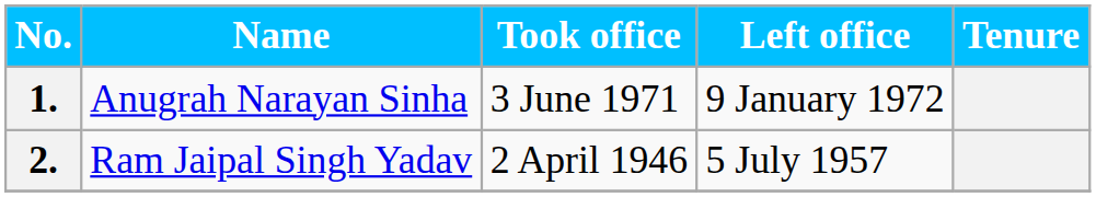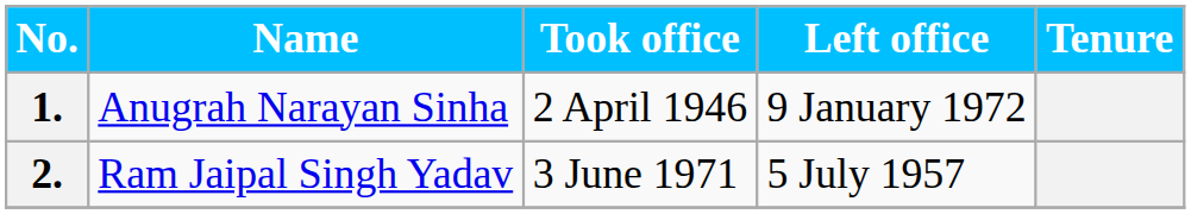1. | Took office: 3 June 1971 -> 2 April 1946
2. | Took office: 2 April 1946 -> 3 June 1971
